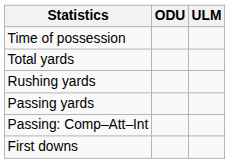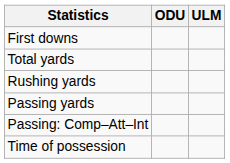rows swapped: First downs <-> Time of possession
